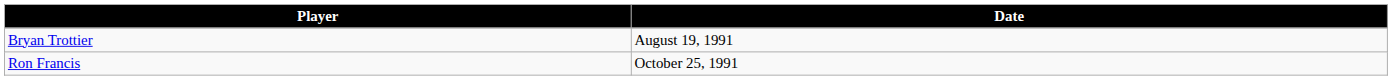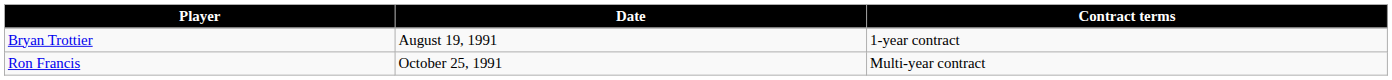+ column: Contract terms | 1-year contract | Multi-year contract
